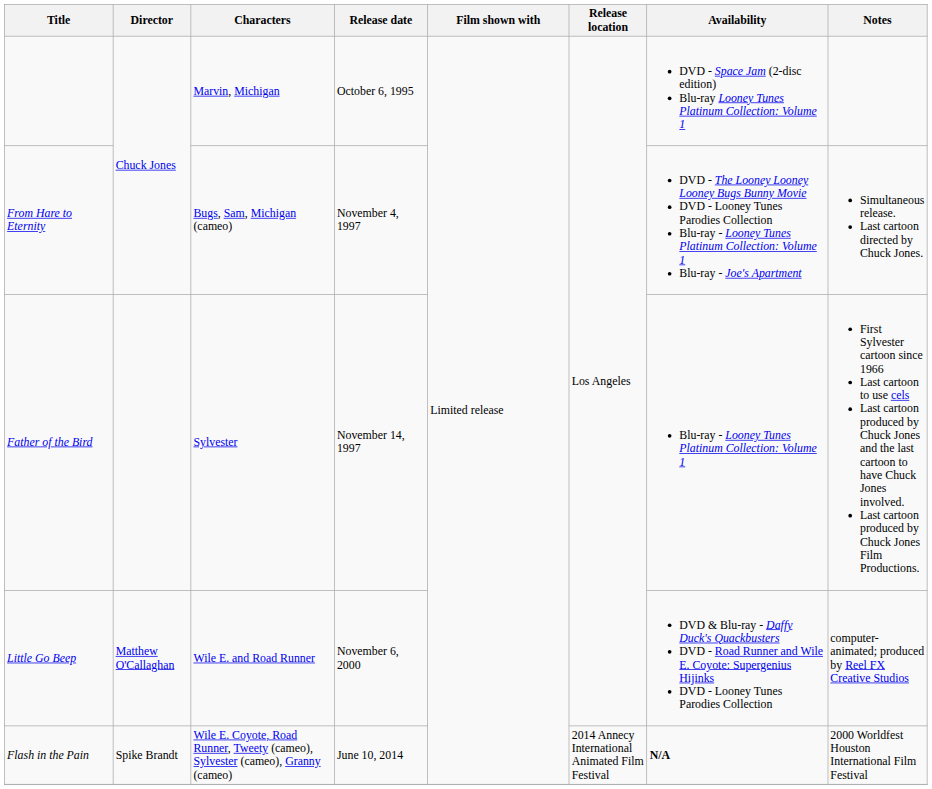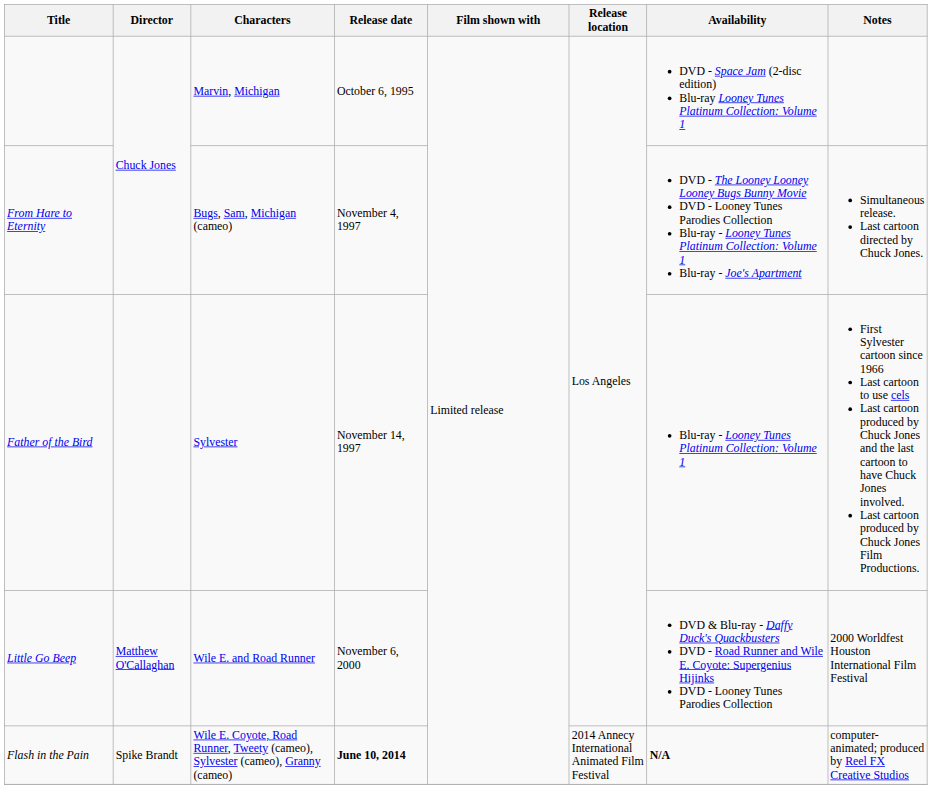Little Go Beep | Notes: computer-animated; produced by Reel FX Creative Studios -> 2000 Worldfest Houston International Film Festival
Flash in the Pain | Release date: normal -> bold
Flash in the Pain | Notes: 2000 Worldfest Houston International Film Festival -> computer-animated; produced by Reel FX Creative Studios
